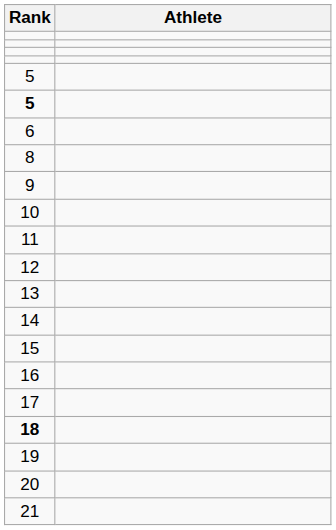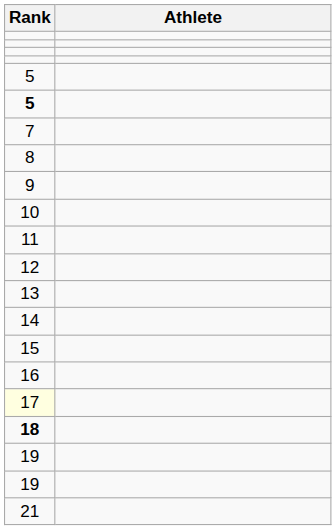row 8 | Rank: 6 -> 7
row 18 | Rank: no background -> lightyellow background
row 21 | Rank: 20 -> 19
